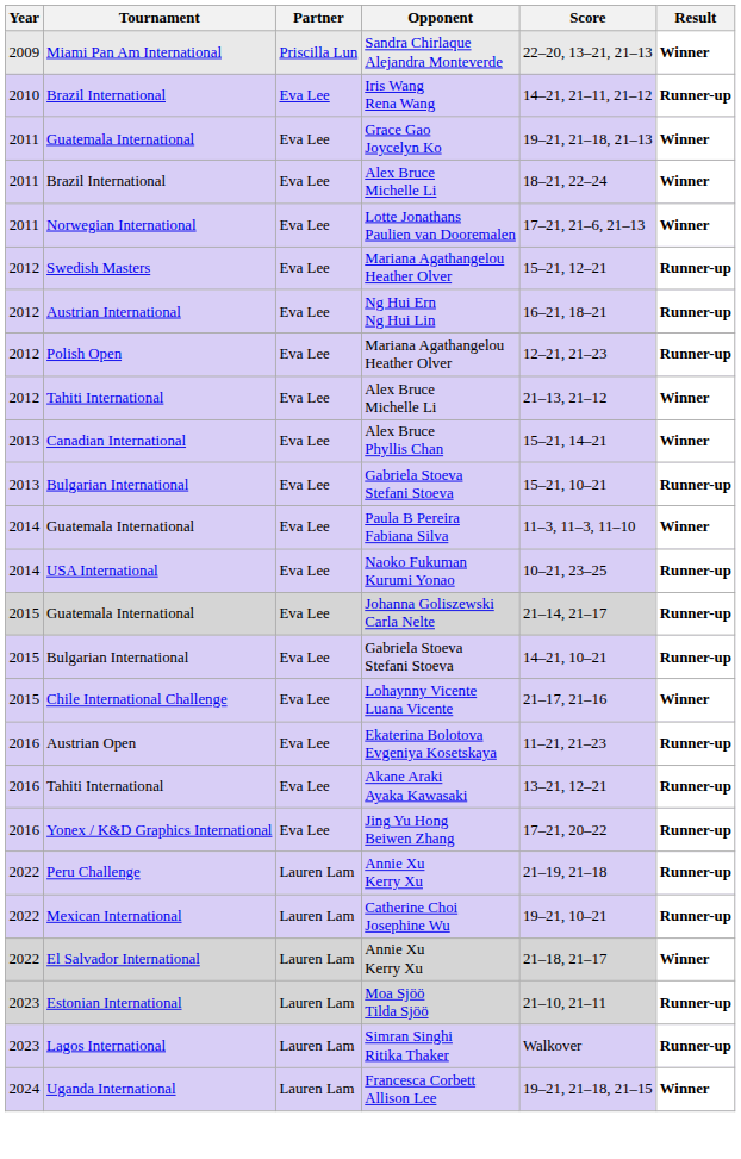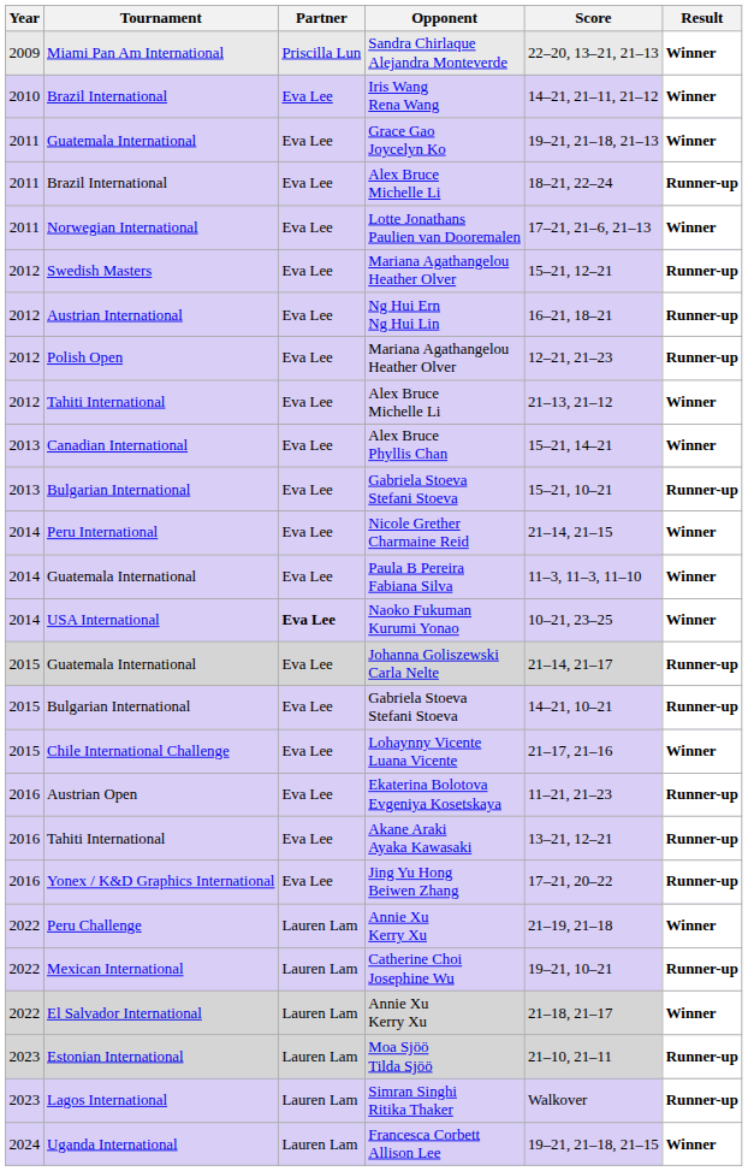Iris Wang Rena Wang | Result: Runner-up -> Winner
Brazil International / Alex Bruce Michelle Li | Result: Winner -> Runner-up
+ row: 2014 | Peru International | Eva Lee | Nicole Grether Charmaine Reid | 21–14, 21–15 | Winner
Naoko Fukuman Kurumi Yonao | Partner: normal -> bold
Naoko Fukuman Kurumi Yonao | Result: Runner-up -> Winner
Peru Challenge / Annie Xu Kerry Xu | Result: Runner-up -> Winner
